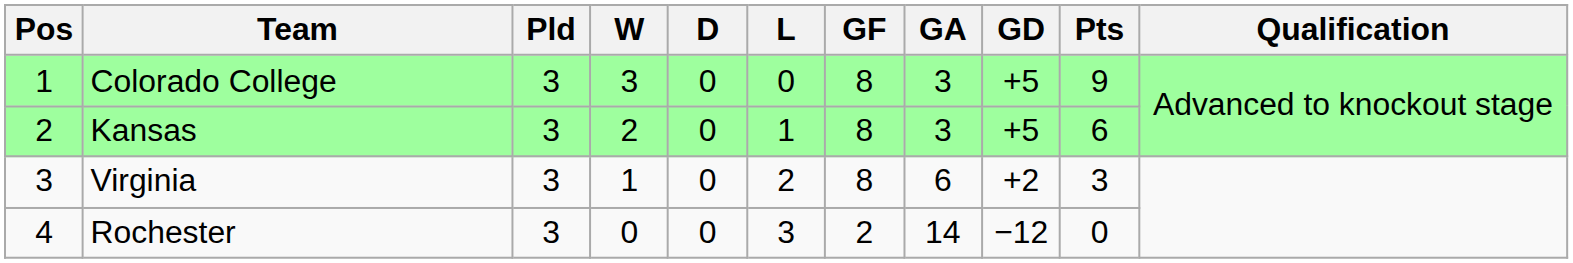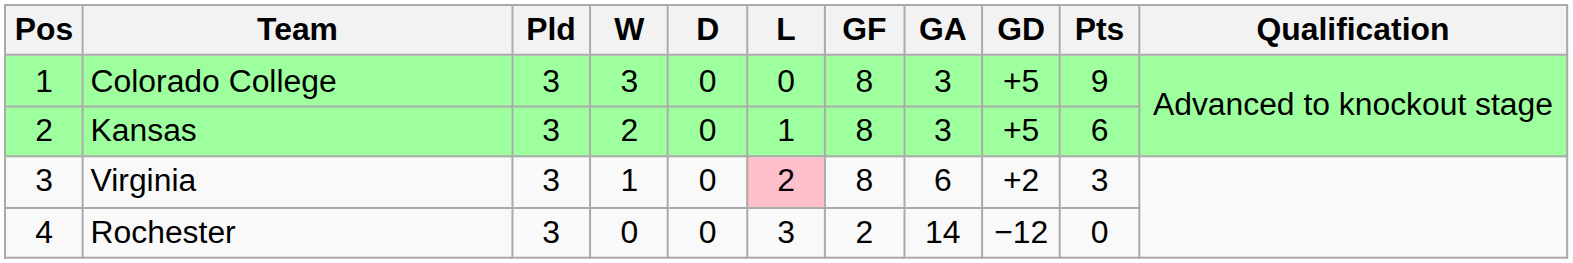Virginia | L: no background -> pink background
